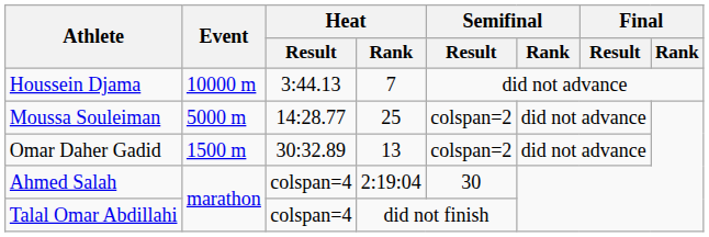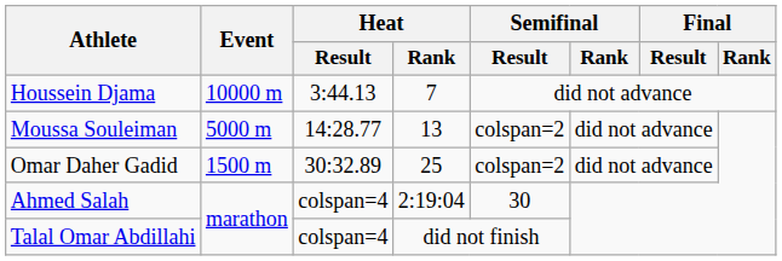Moussa Souleiman | Heat / Rank: 25 -> 13
Omar Daher Gadid | Heat / Rank: 13 -> 25
